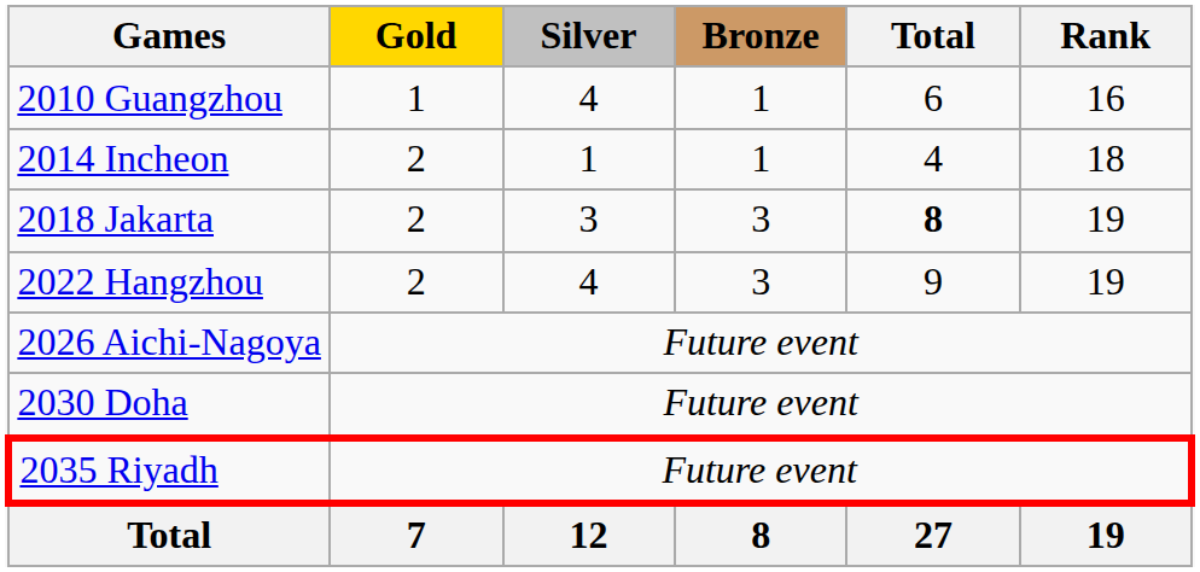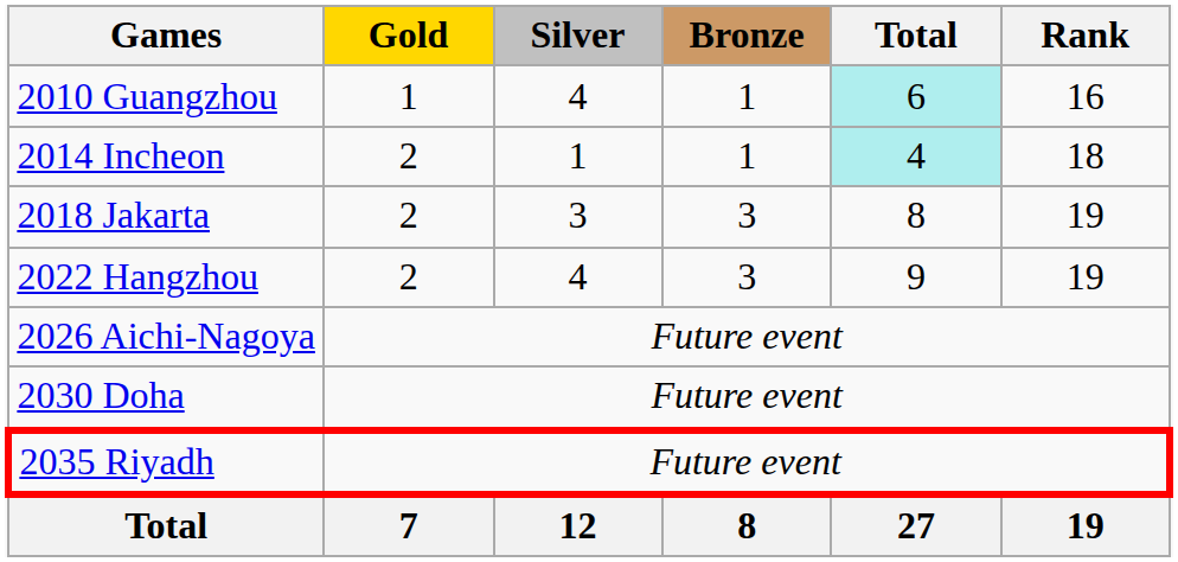2010 Guangzhou | Total: no background -> paleturquoise background
2014 Incheon | Total: no background -> paleturquoise background
2018 Jakarta | Total: bold -> normal
